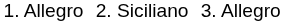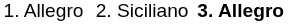1. Allegro | column 3: normal -> bold
